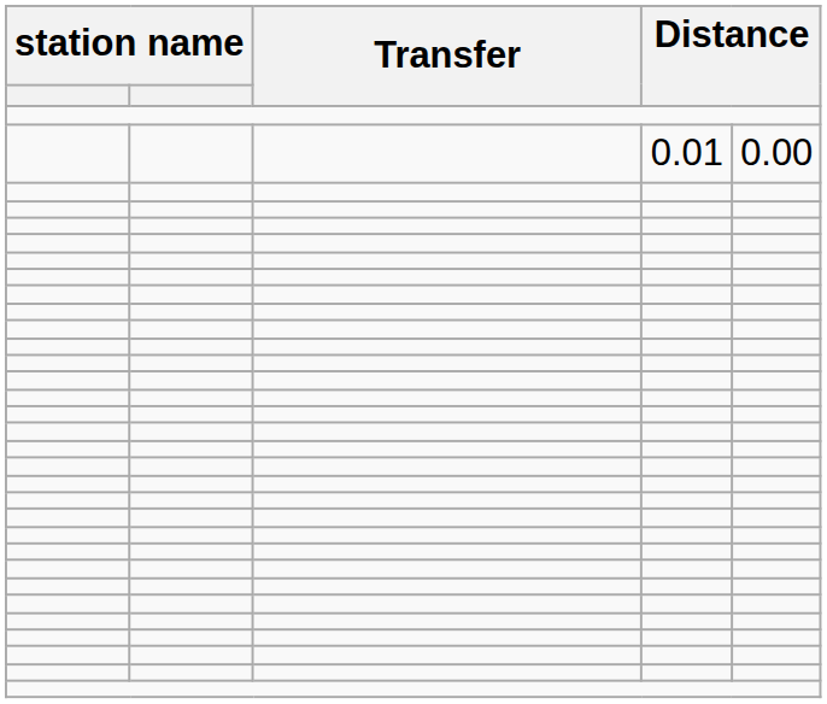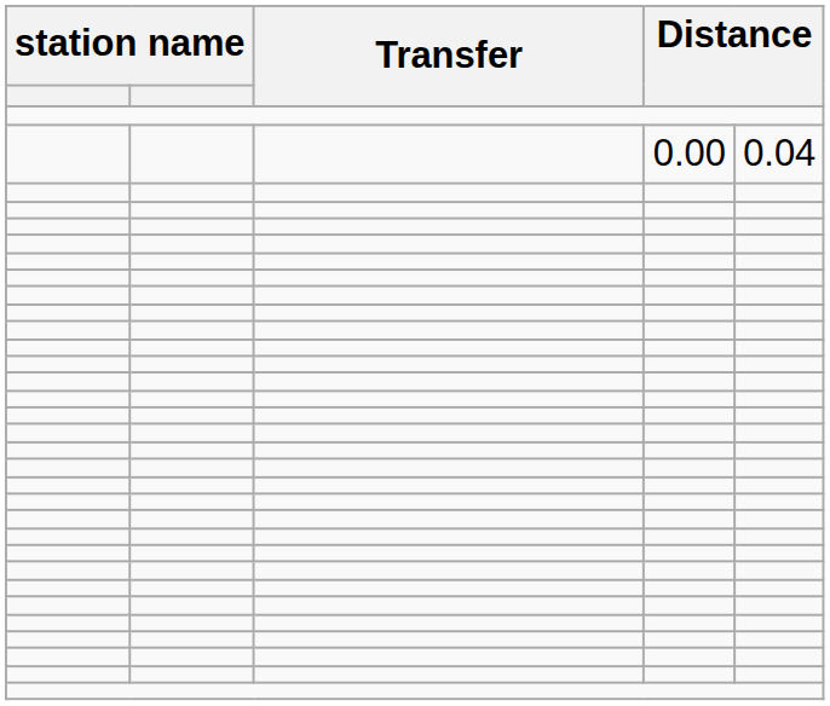row 4 | column 4: 0.01 -> 0.00
row 4 | column 5: 0.00 -> 0.04
